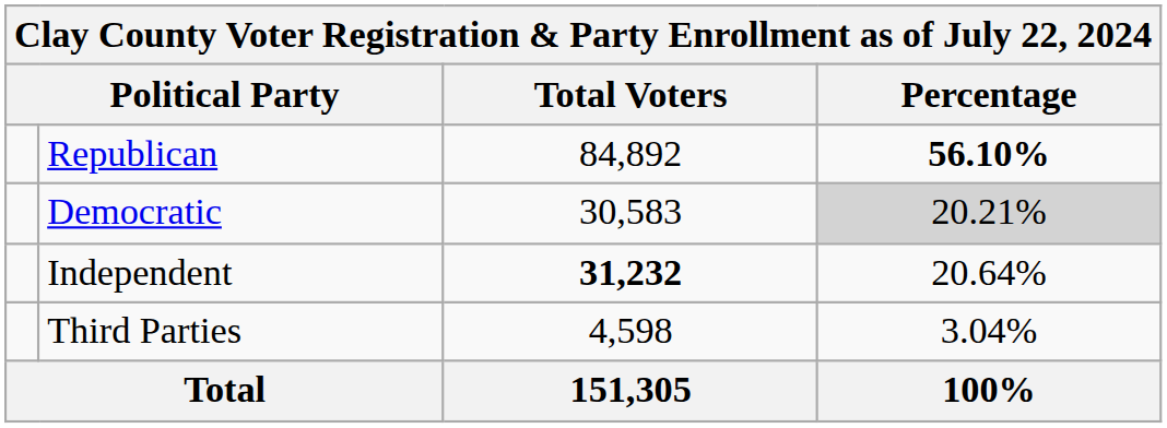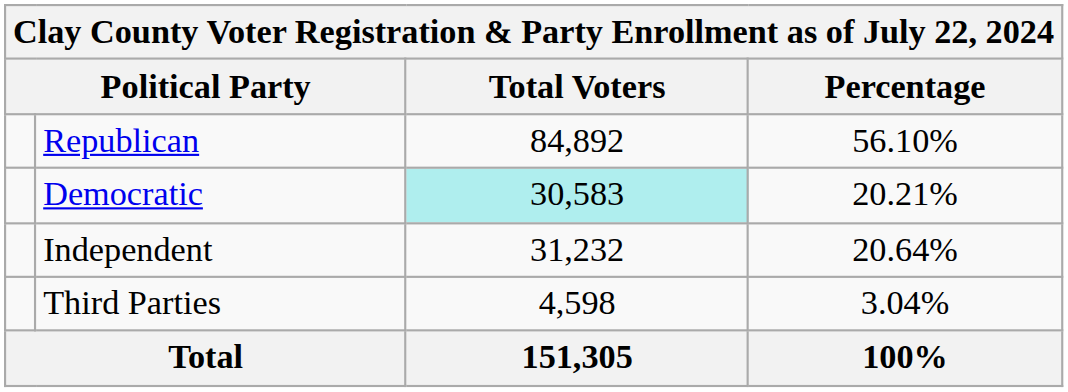Republican | Percentage: bold -> normal
Democratic | Total Voters: no background -> paleturquoise background
Democratic | Percentage: lightgrey background -> no background
Independent | Total Voters: bold -> normal
